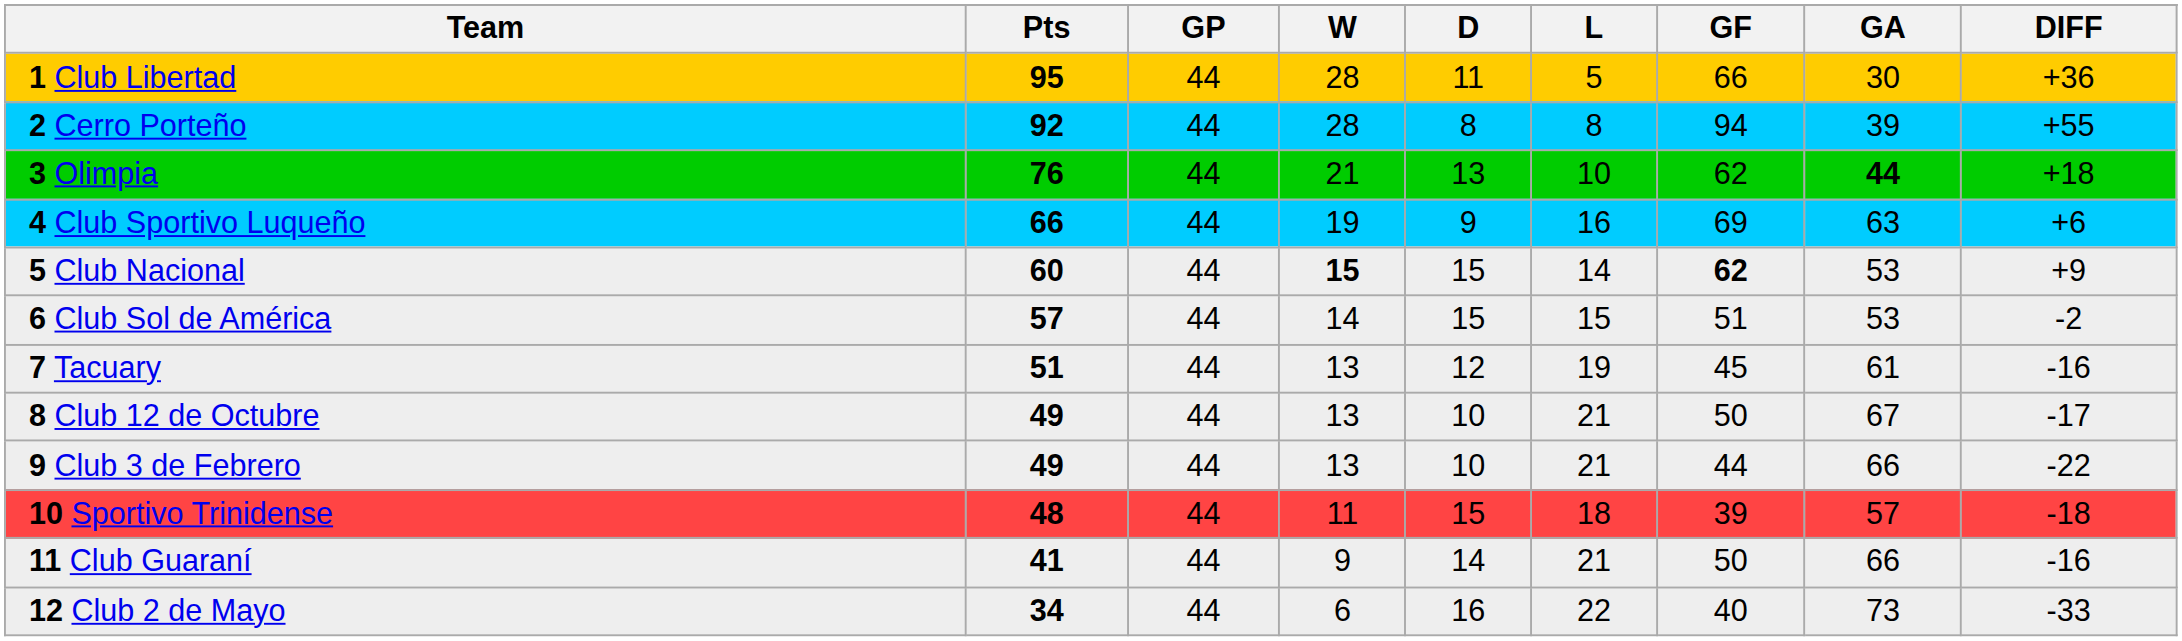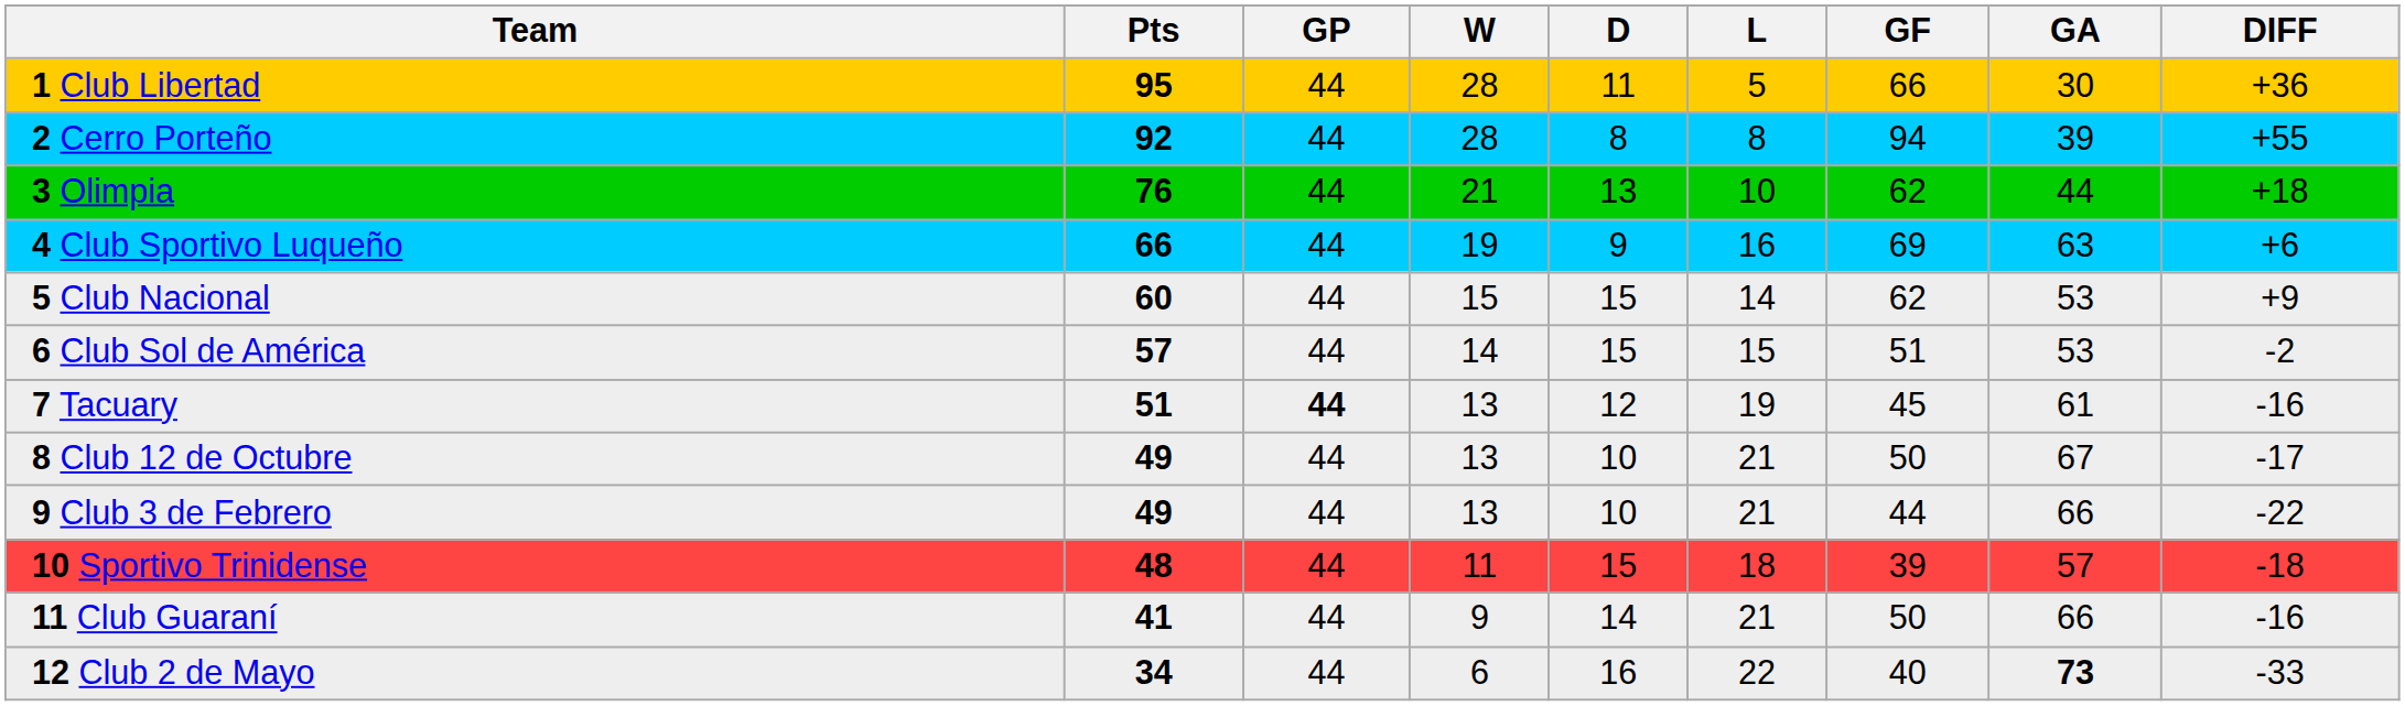3 Olimpia | GA: bold -> normal
5 Club Nacional | W: bold -> normal
5 Club Nacional | GF: bold -> normal
7 Tacuary | GP: normal -> bold
12 Club 2 de Mayo | GA: normal -> bold
